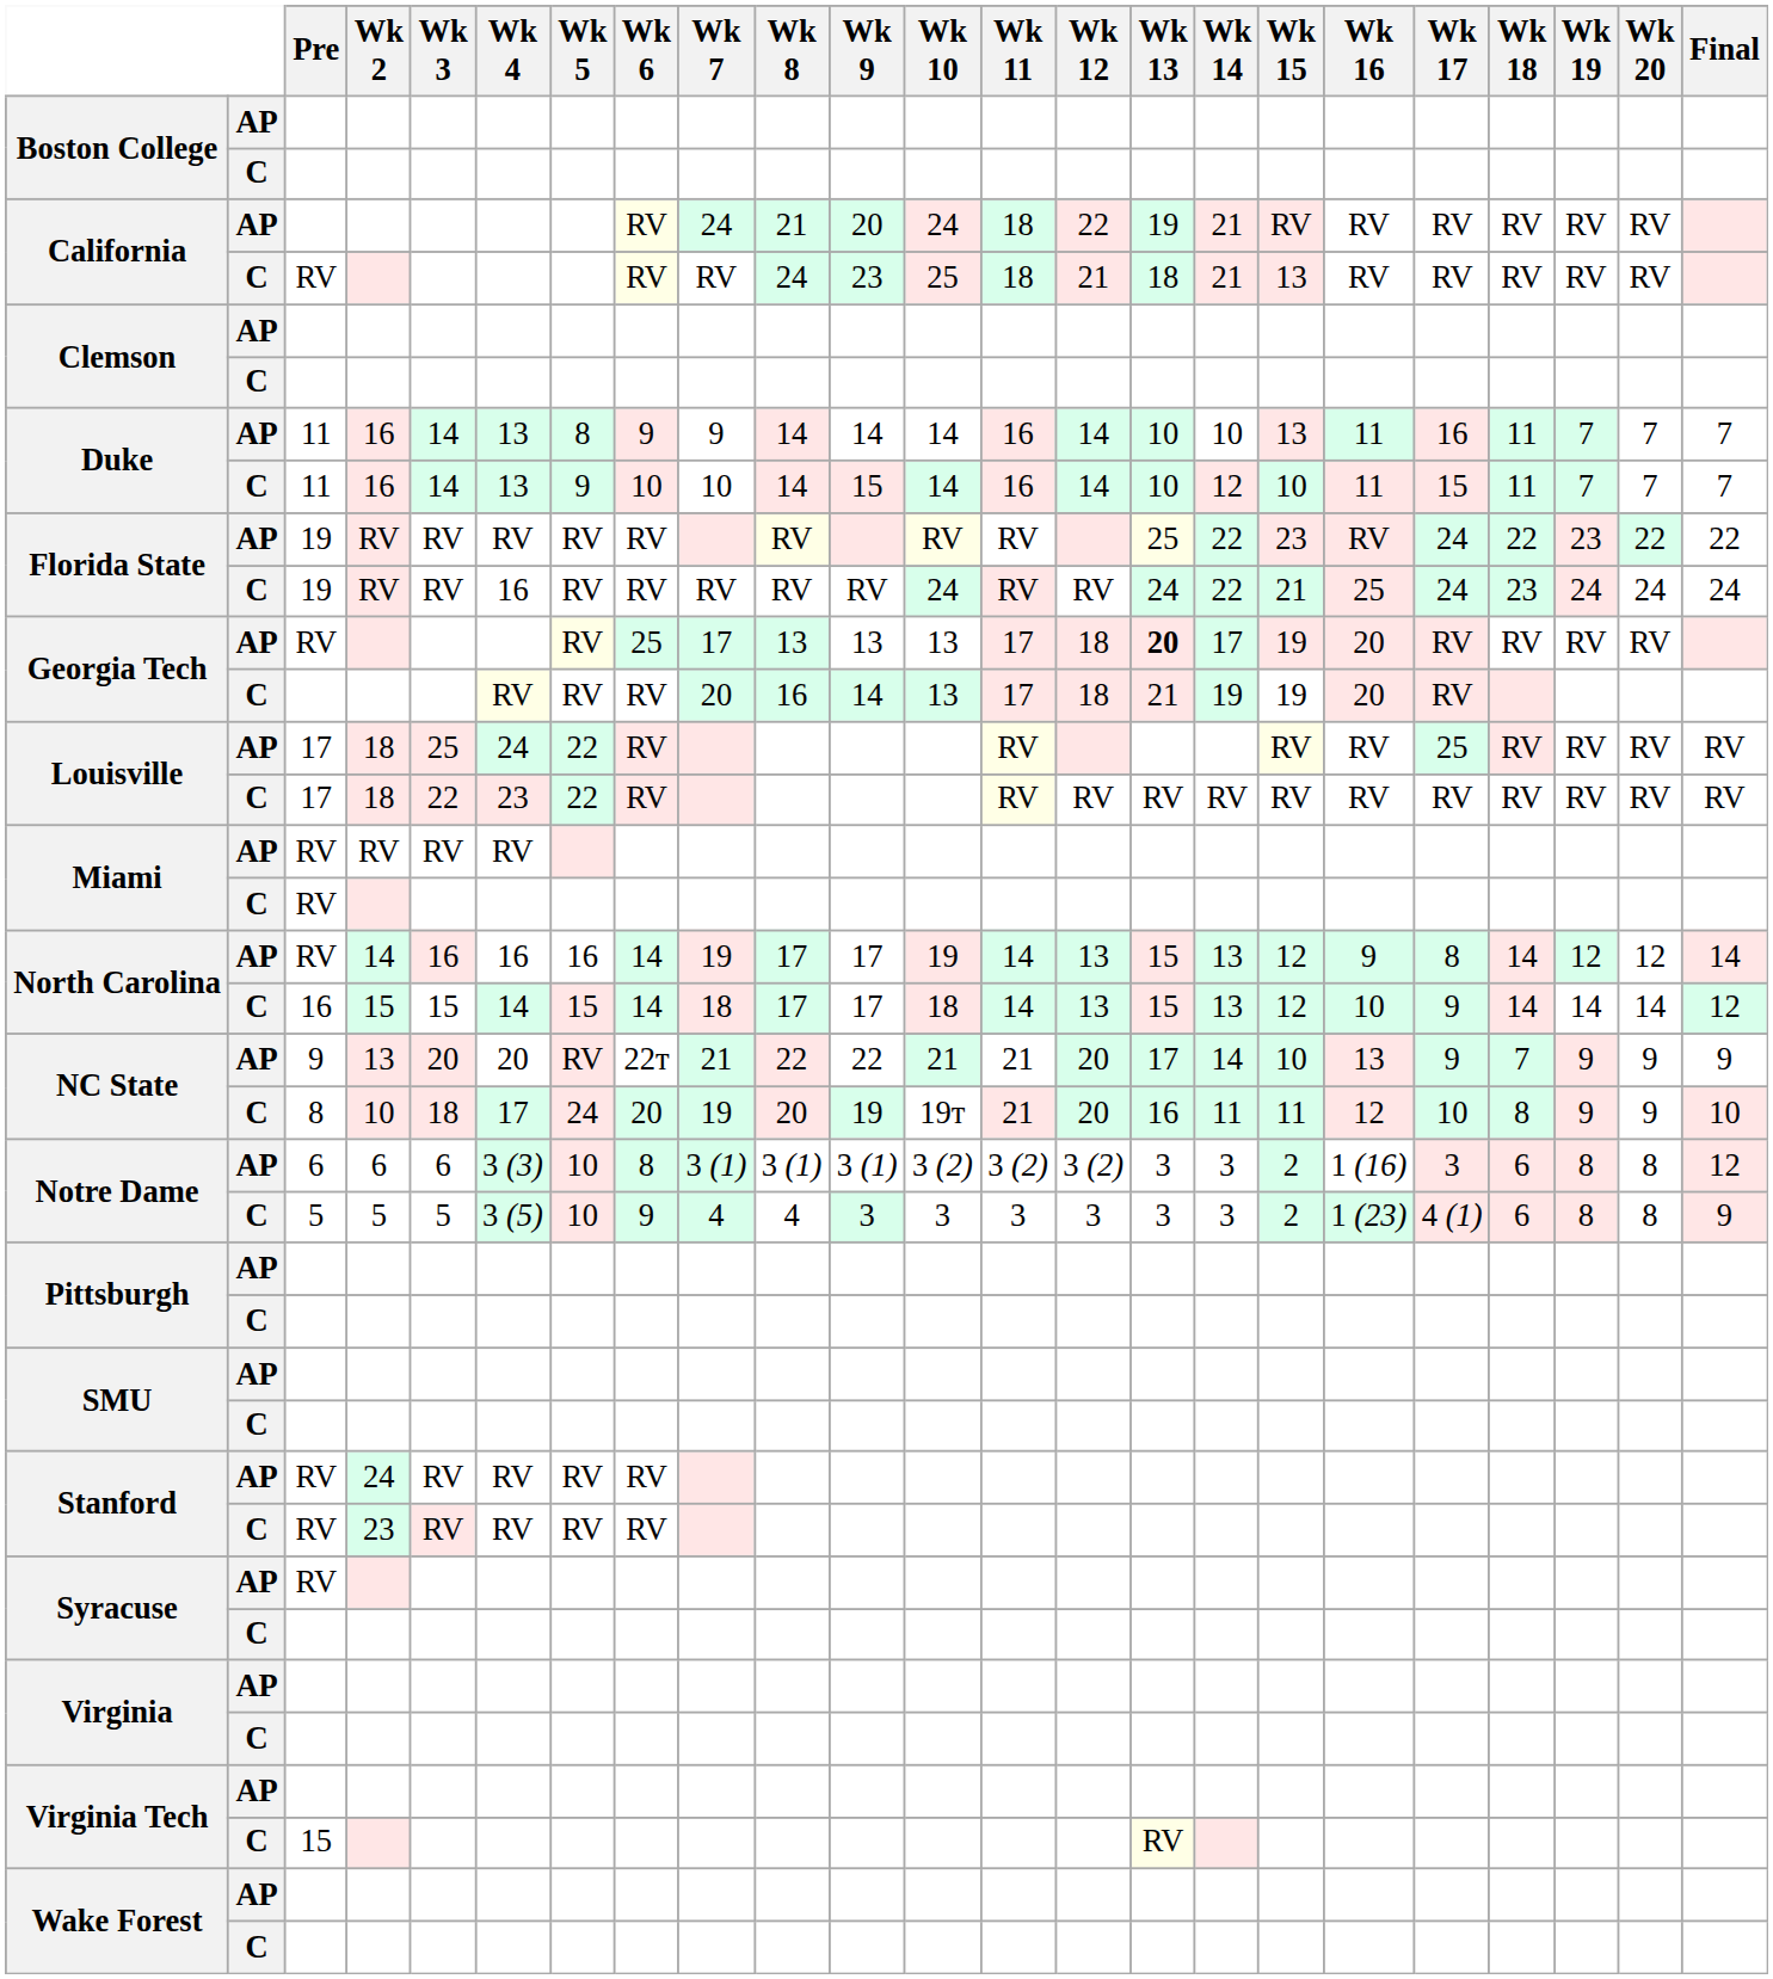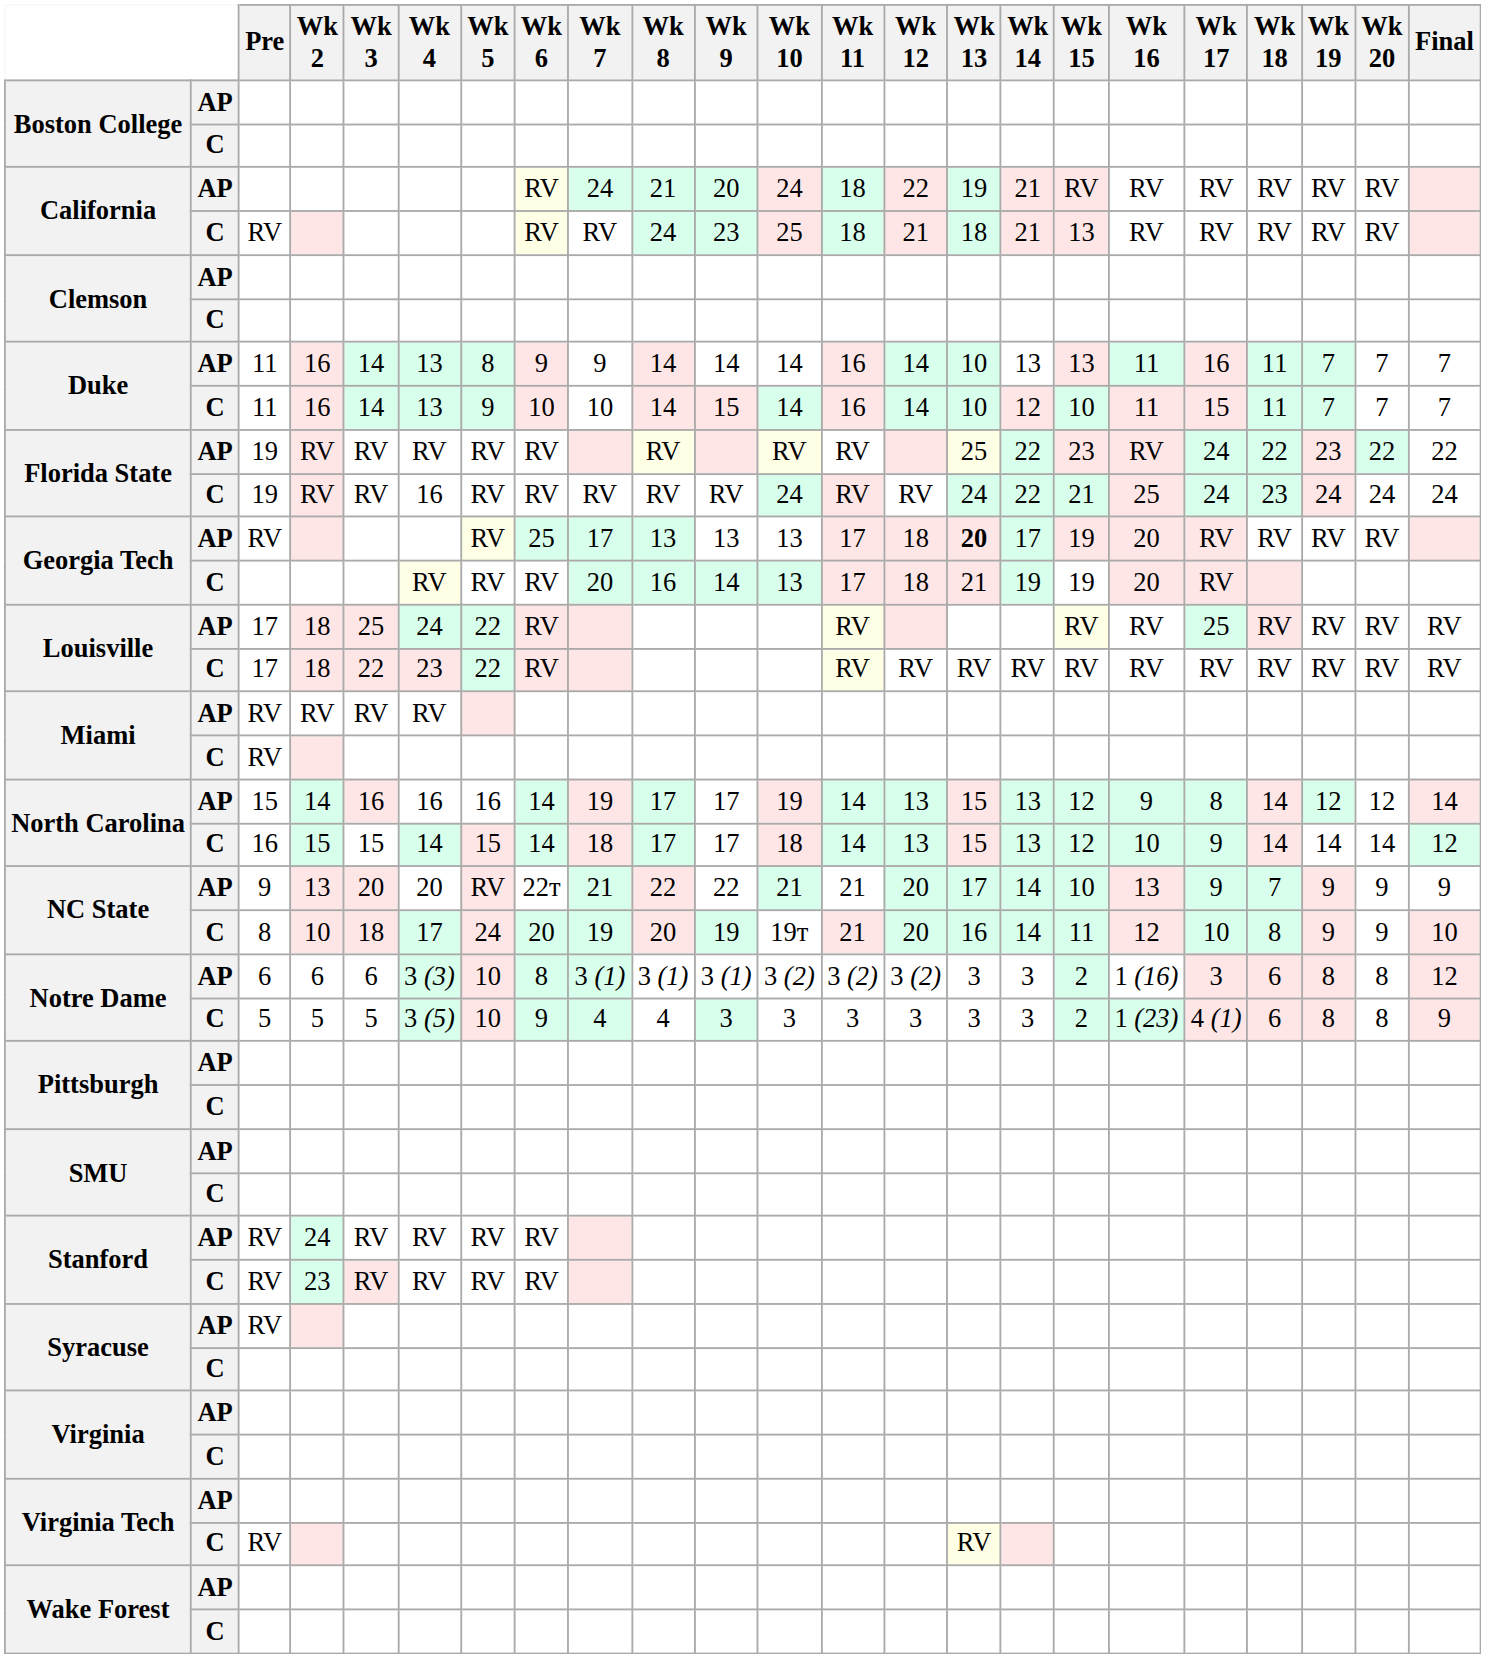Duke / AP | Wk 14: 10 -> 13
North Carolina / AP | Pre: RV -> 15
NC State / C | Wk 14: 11 -> 14
Virginia Tech / C | Pre: 15 -> RV
